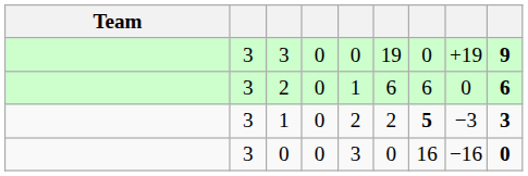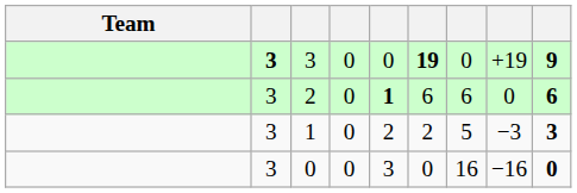row 2 | column 2: normal -> bold
row 2 | column 6: normal -> bold
row 3 | column 5: normal -> bold
row 4 | column 7: bold -> normal
